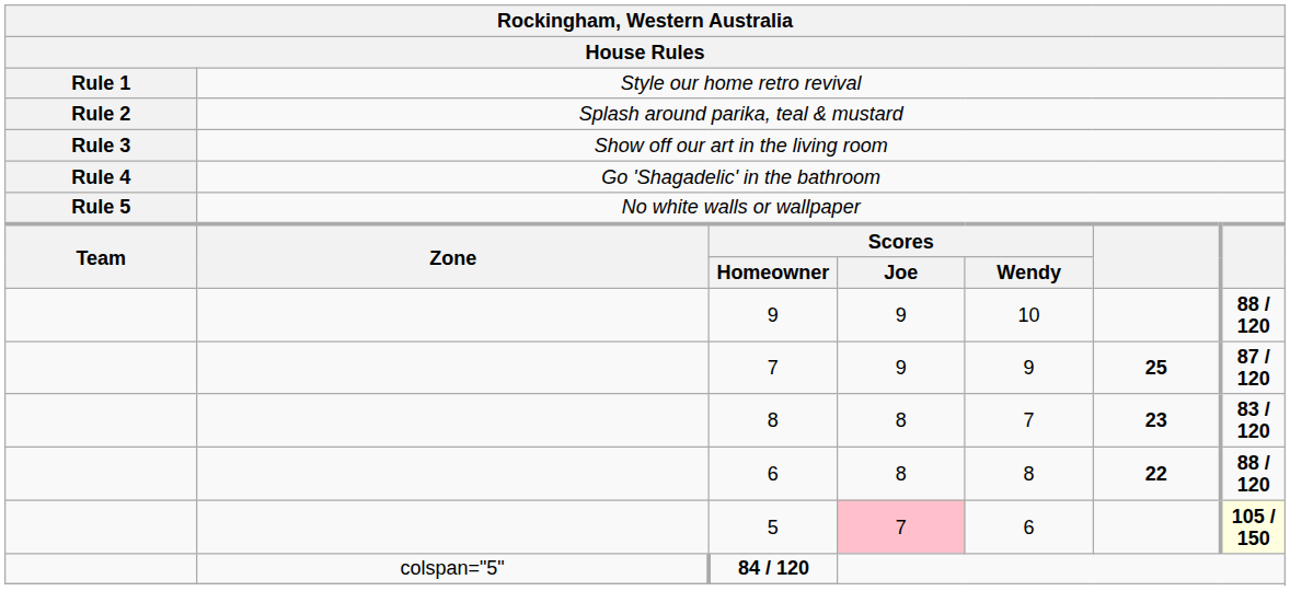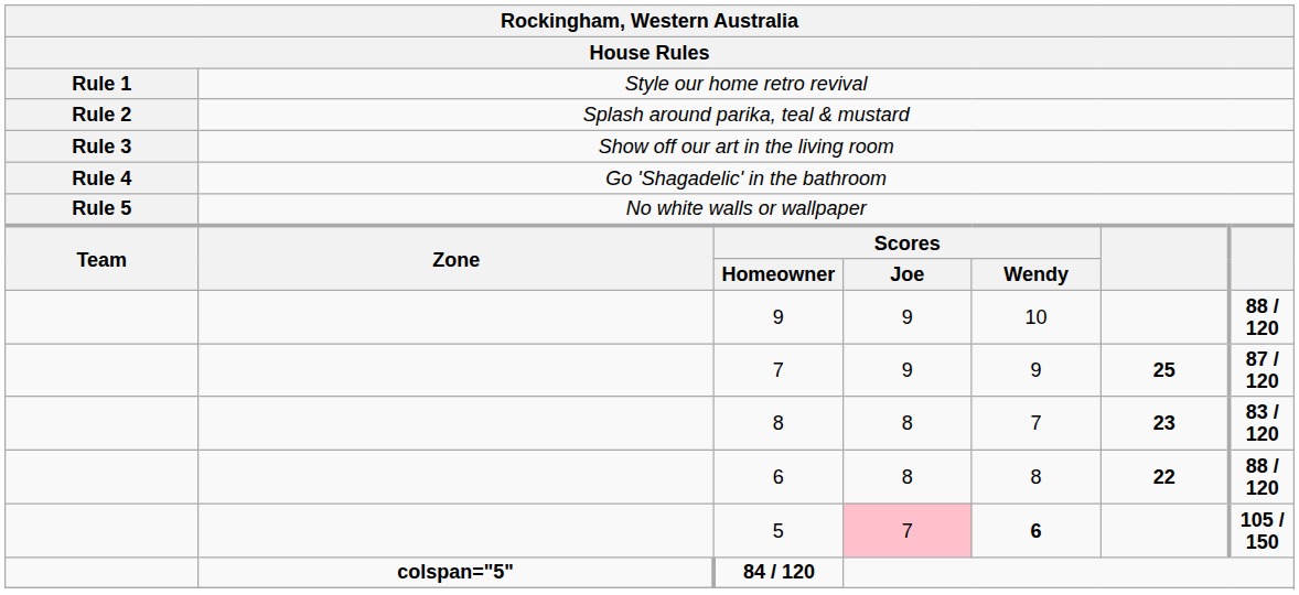5 | column 5: normal -> bold
5 | column 7: lightyellow background -> no background
84 / 120 | column 2: normal -> bold
